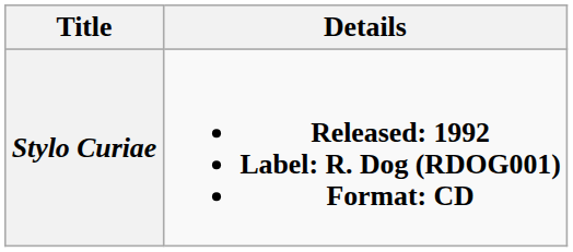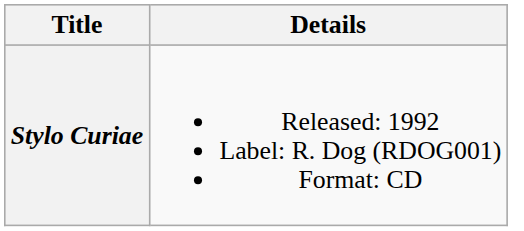Stylo Curiae | Details: bold -> normal
